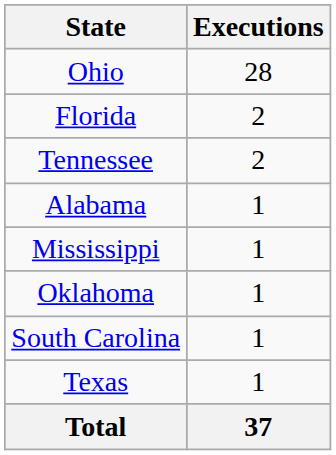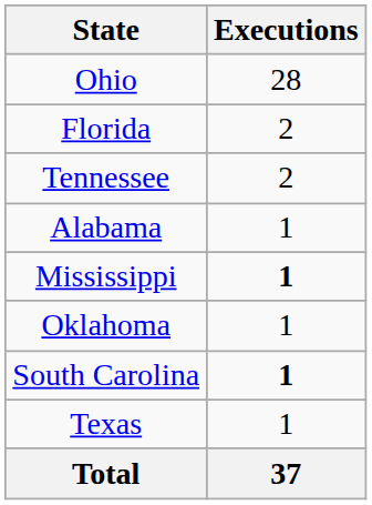Mississippi | Executions: normal -> bold
South Carolina | Executions: normal -> bold
